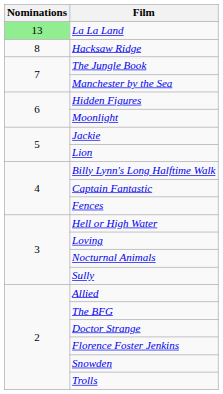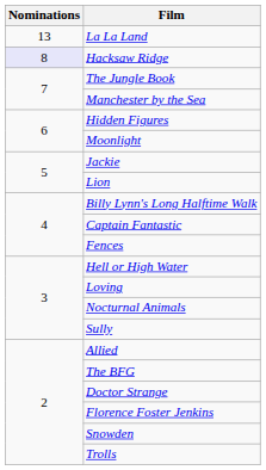La La Land | Nominations: lightgreen background -> no background
Hacksaw Ridge | Nominations: no background -> lavender background
